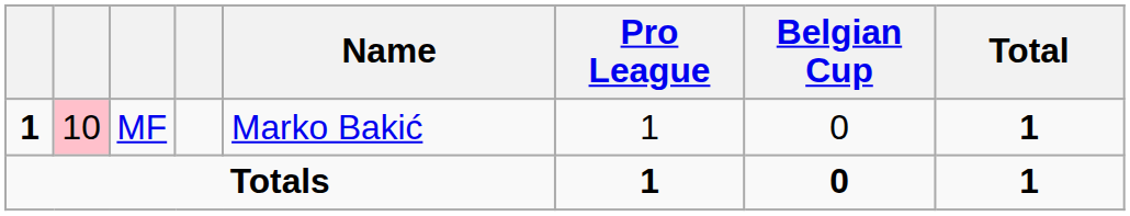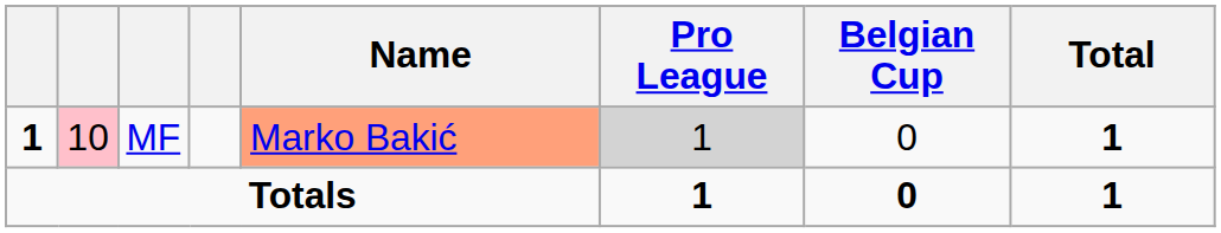row 2 | Name: no background -> lightsalmon background
row 2 | Pro League: no background -> lightgrey background
